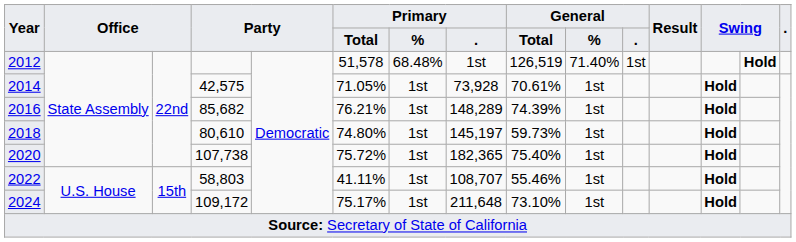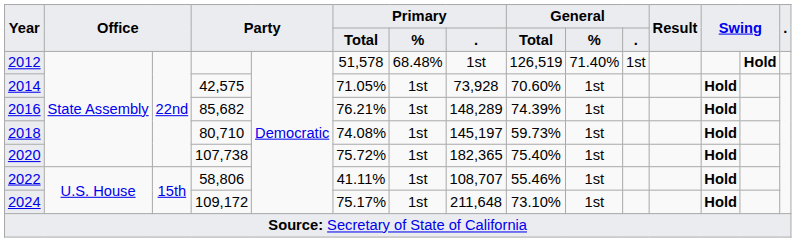2014 | General / Total: 70.61% -> 70.60%
2018 | column 4: 80,610 -> 80,710
2018 | Primary / Total: 74.80% -> 74.08%
2022 | column 4: 58,803 -> 58,806
